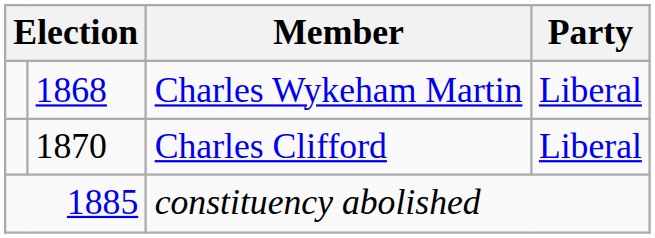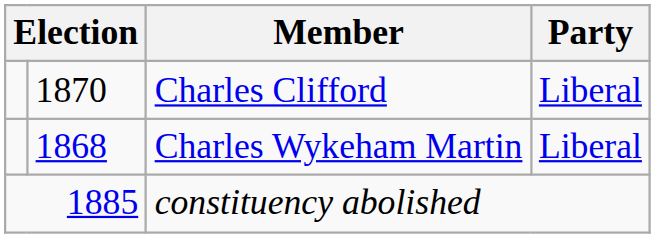rows swapped: Charles Wykeham Martin <-> Charles Clifford
